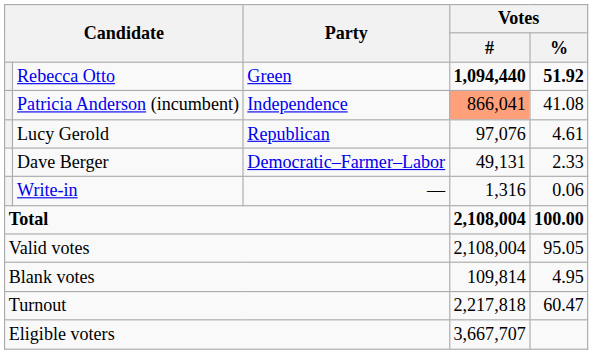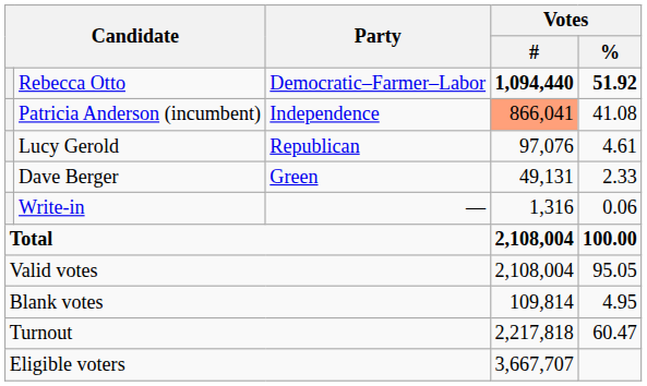Rebecca Otto | Party: Green -> Democratic–Farmer–Labor
Dave Berger | Party: Democratic–Farmer–Labor -> Green
